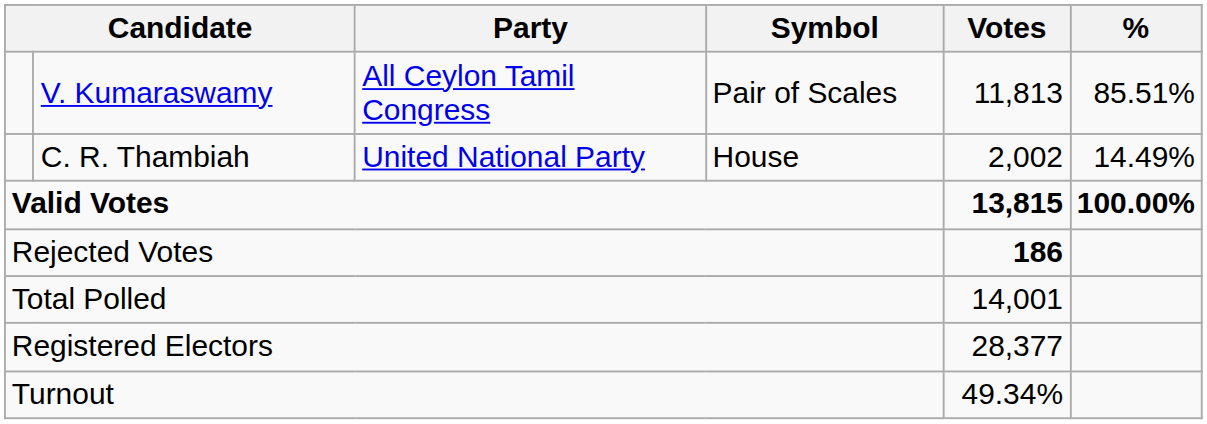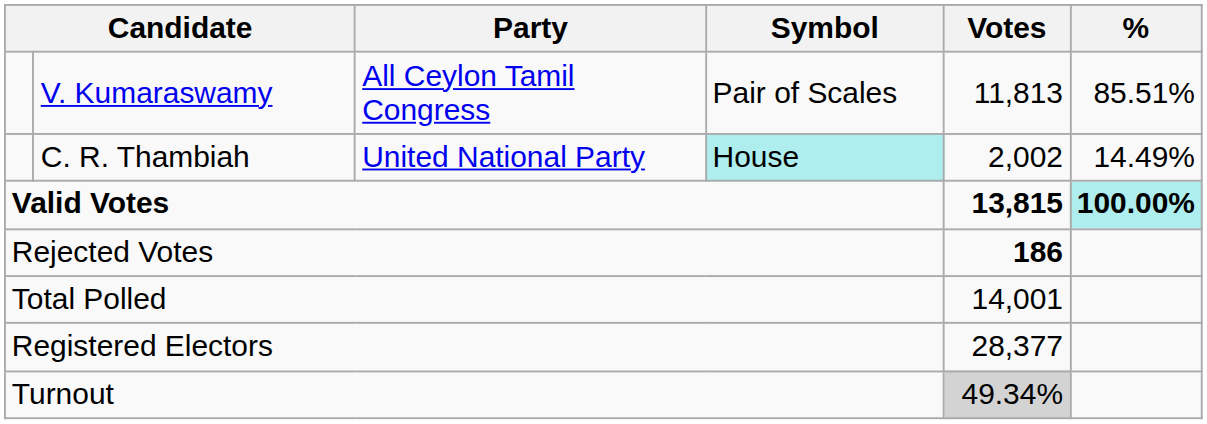C. R. Thambiah | Symbol: no background -> paleturquoise background
Valid Votes | %: no background -> paleturquoise background
Turnout | Votes: no background -> lightgrey background
